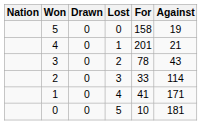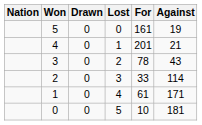row 2 | For: 158 -> 161
row 6 | For: 41 -> 61
